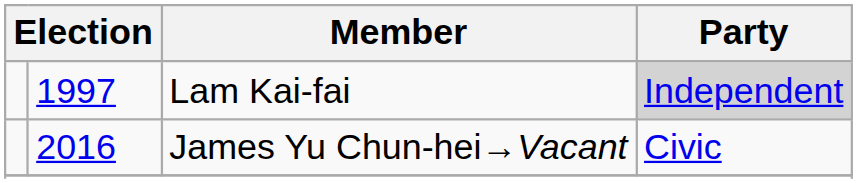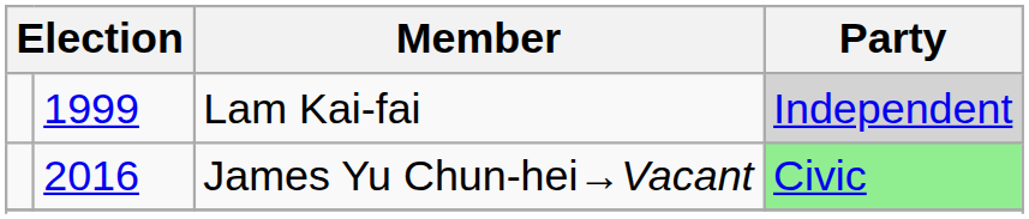Lam Kai-fai | column 2: 1997 -> 1999
James Yu Chun-hei→Vacant | Party: no background -> lightgreen background
